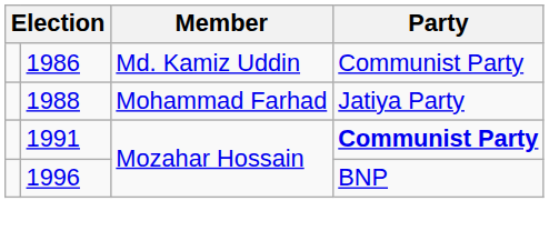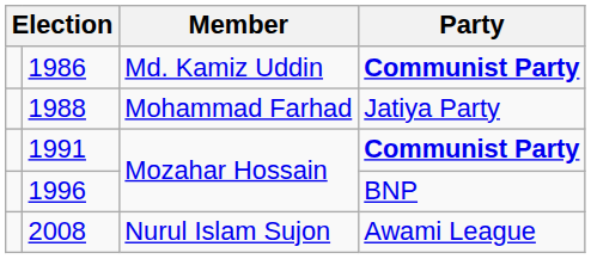1986 | Party: normal -> bold
+ row: 2008 | Nurul Islam Sujon | Awami League
